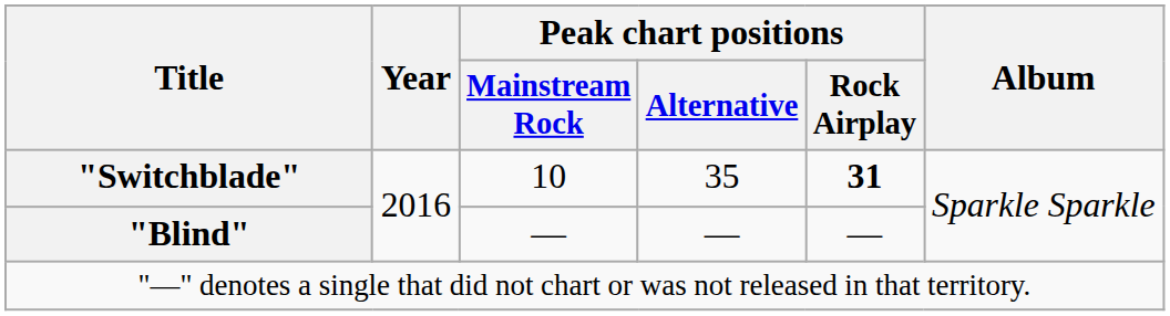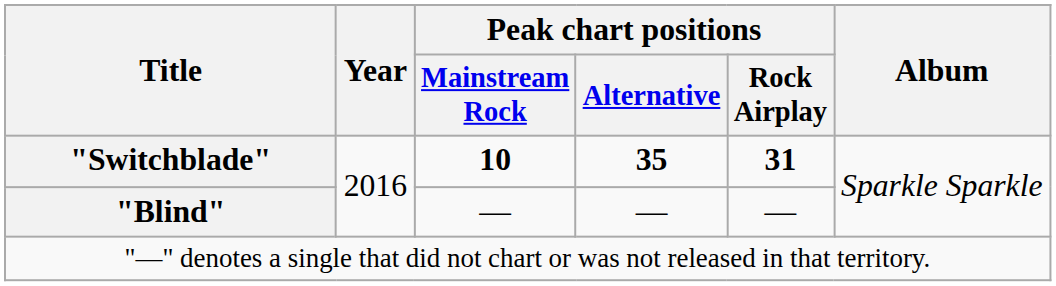"Switchblade" | Peak chart positions / Mainstream Rock: normal -> bold
"Switchblade" | Peak chart positions / Alternative: normal -> bold
